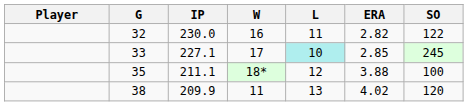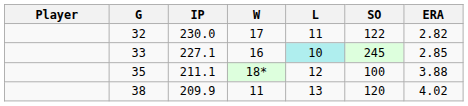columns swapped: ERA <-> SO
32 | W: 16 -> 17
33 | W: 17 -> 16
